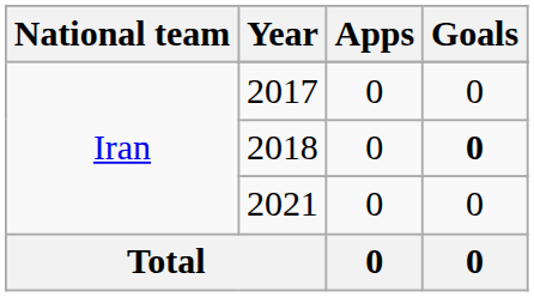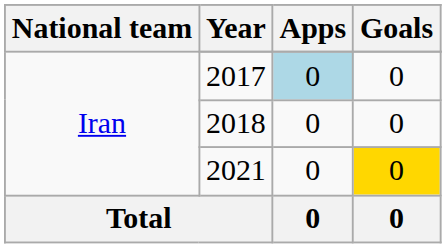2017 | Apps: no background -> lightblue background
2018 | Goals: bold -> normal
2021 | Goals: no background -> gold background
